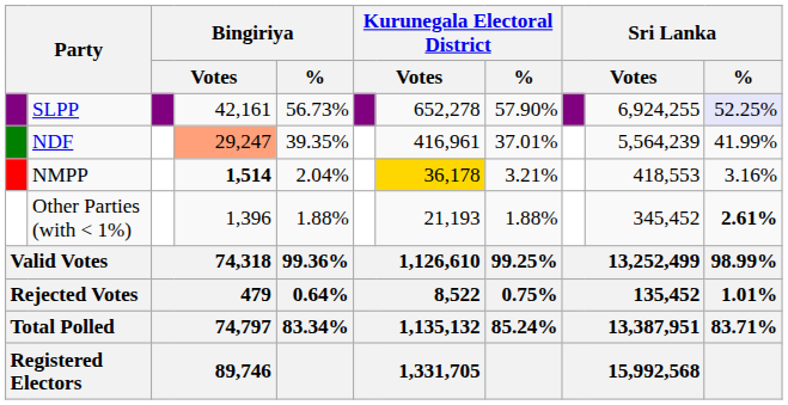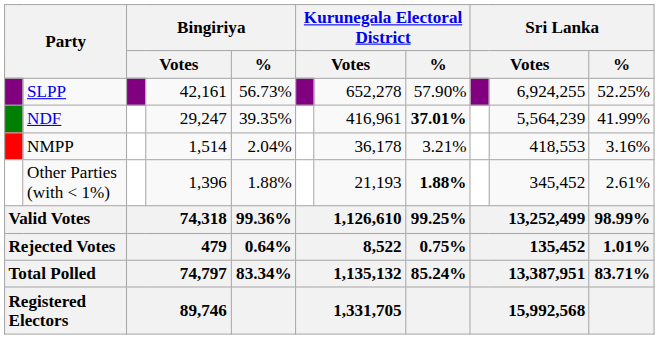SLPP | Sri Lanka / %: lavender background -> no background
NDF | column 4: lightsalmon background -> no background
NDF | Kurunegala Electoral District / %: normal -> bold
NMPP | column 4: bold -> normal
NMPP | column 7: gold background -> no background
Other Parties (with < 1%) | Kurunegala Electoral District / %: normal -> bold
Other Parties (with < 1%) | Sri Lanka / %: bold -> normal
